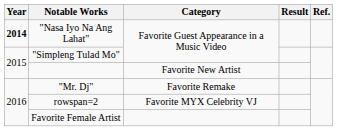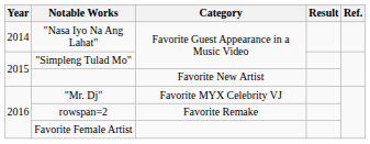"Nasa Iyo Na Ang Lahat" | Year: bold -> normal
"Mr. Dj" | Category: Favorite Remake -> Favorite MYX Celebrity VJ
rowspan=2 | Category: Favorite MYX Celebrity VJ -> Favorite Remake
